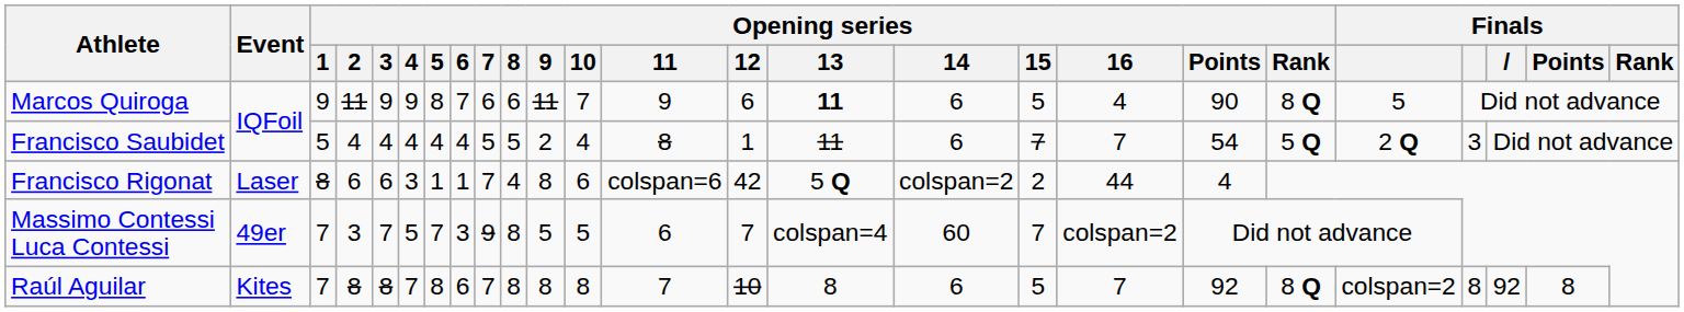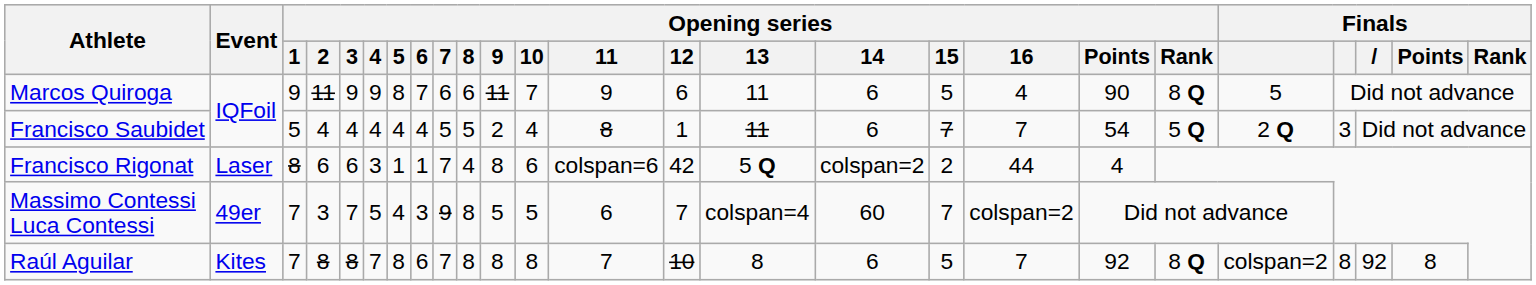Marcos Quiroga | Opening series / 13: bold -> normal
Massimo Contessi Luca Contessi | Opening series / 5: 7 -> 4
